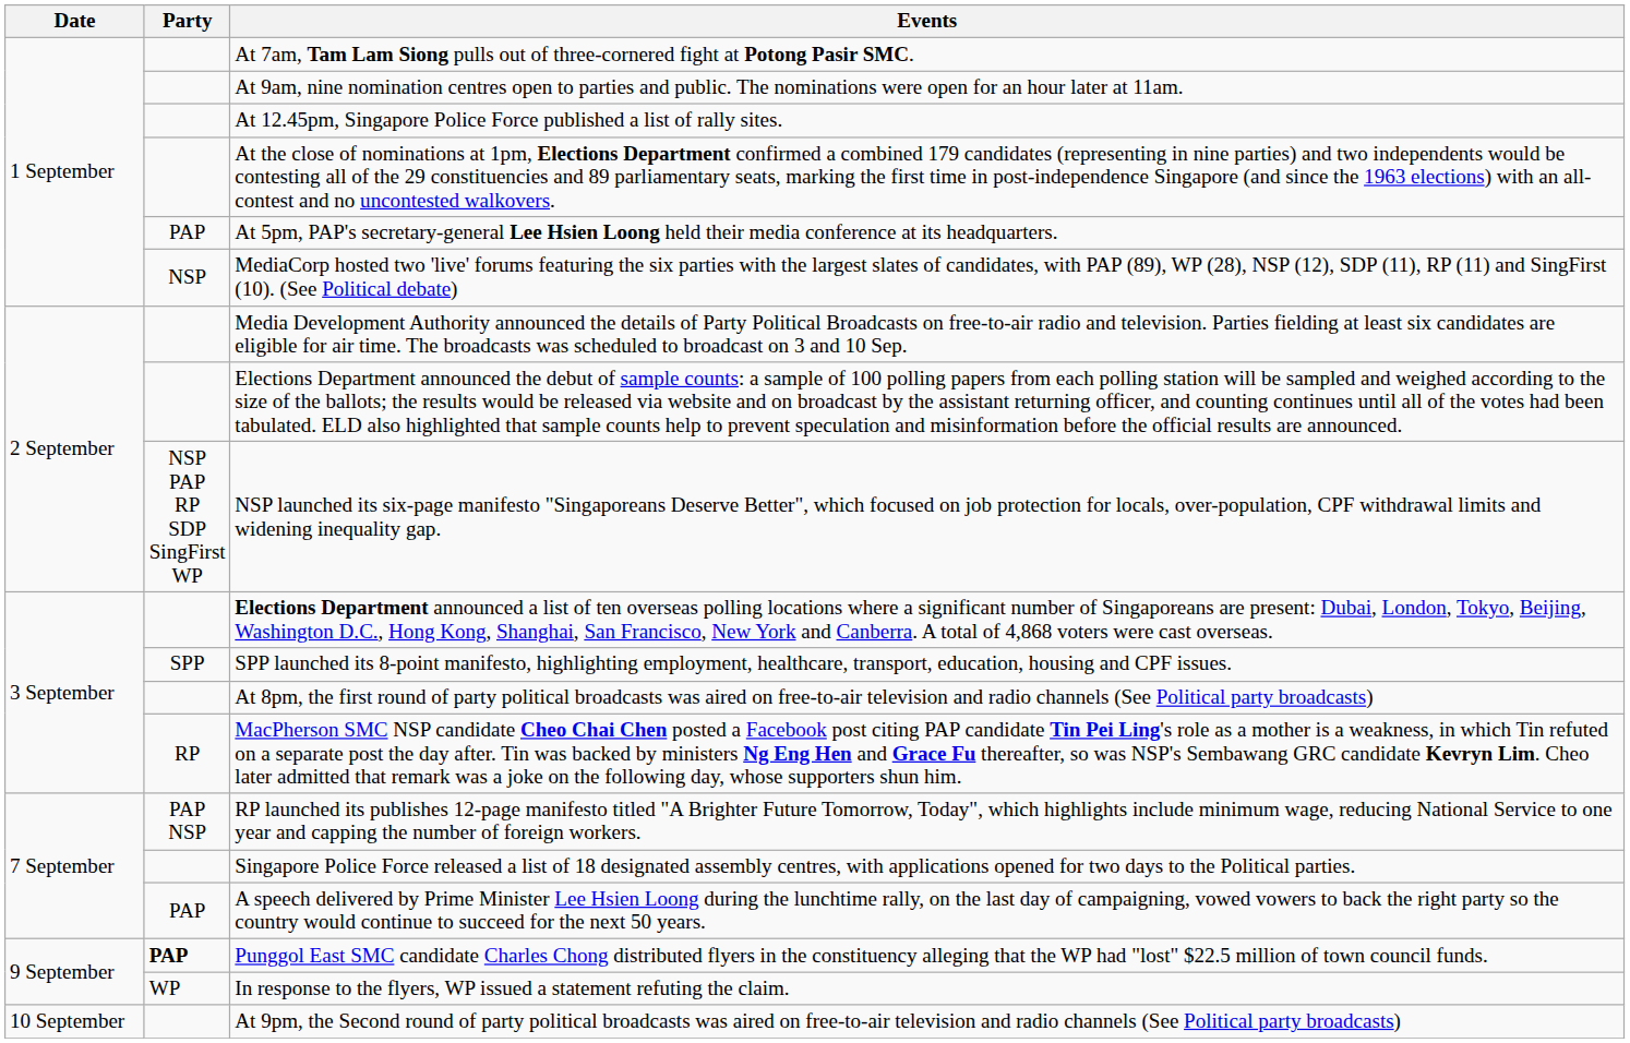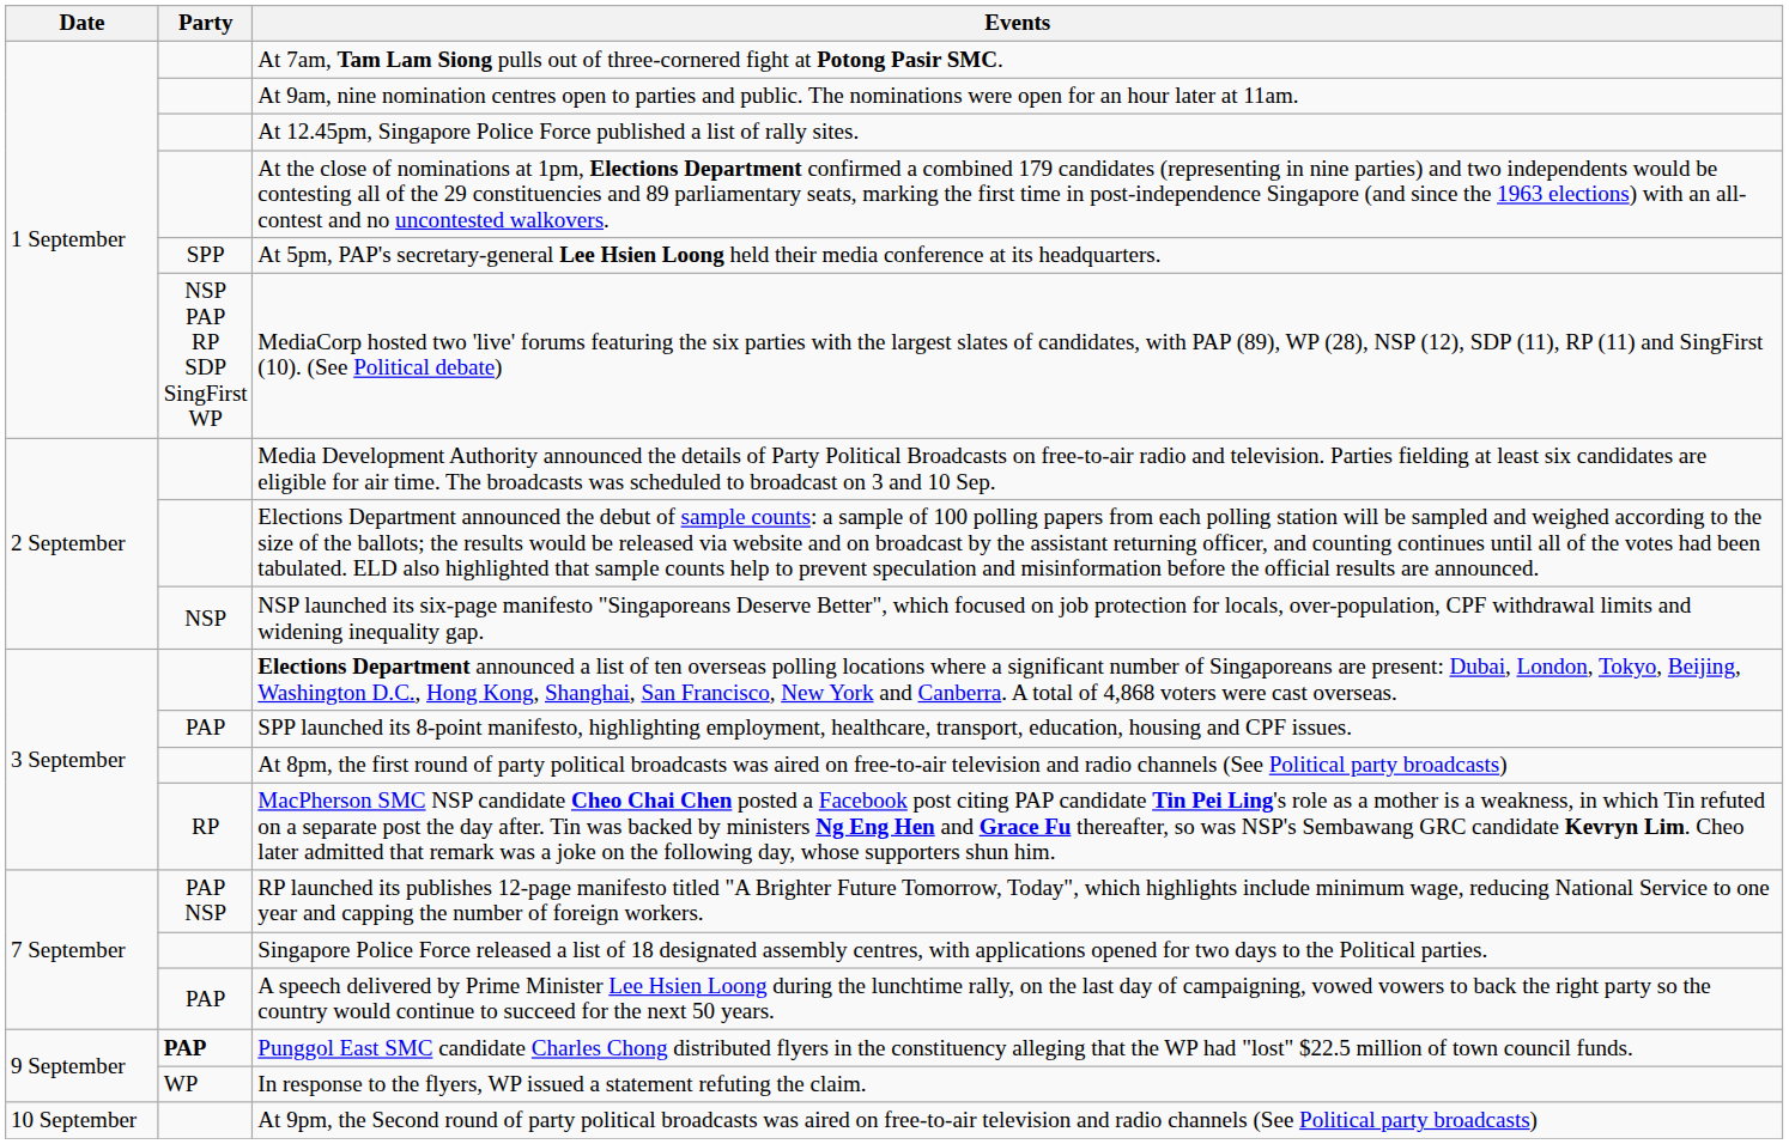row 6 | Party: PAP -> SPP
row 7 | Party: NSP -> NSP PAP RP SDP SingFirst WP
row 10 | Party: NSP PAP RP SDP SingFirst WP -> NSP
row 12 | Party: SPP -> PAP
